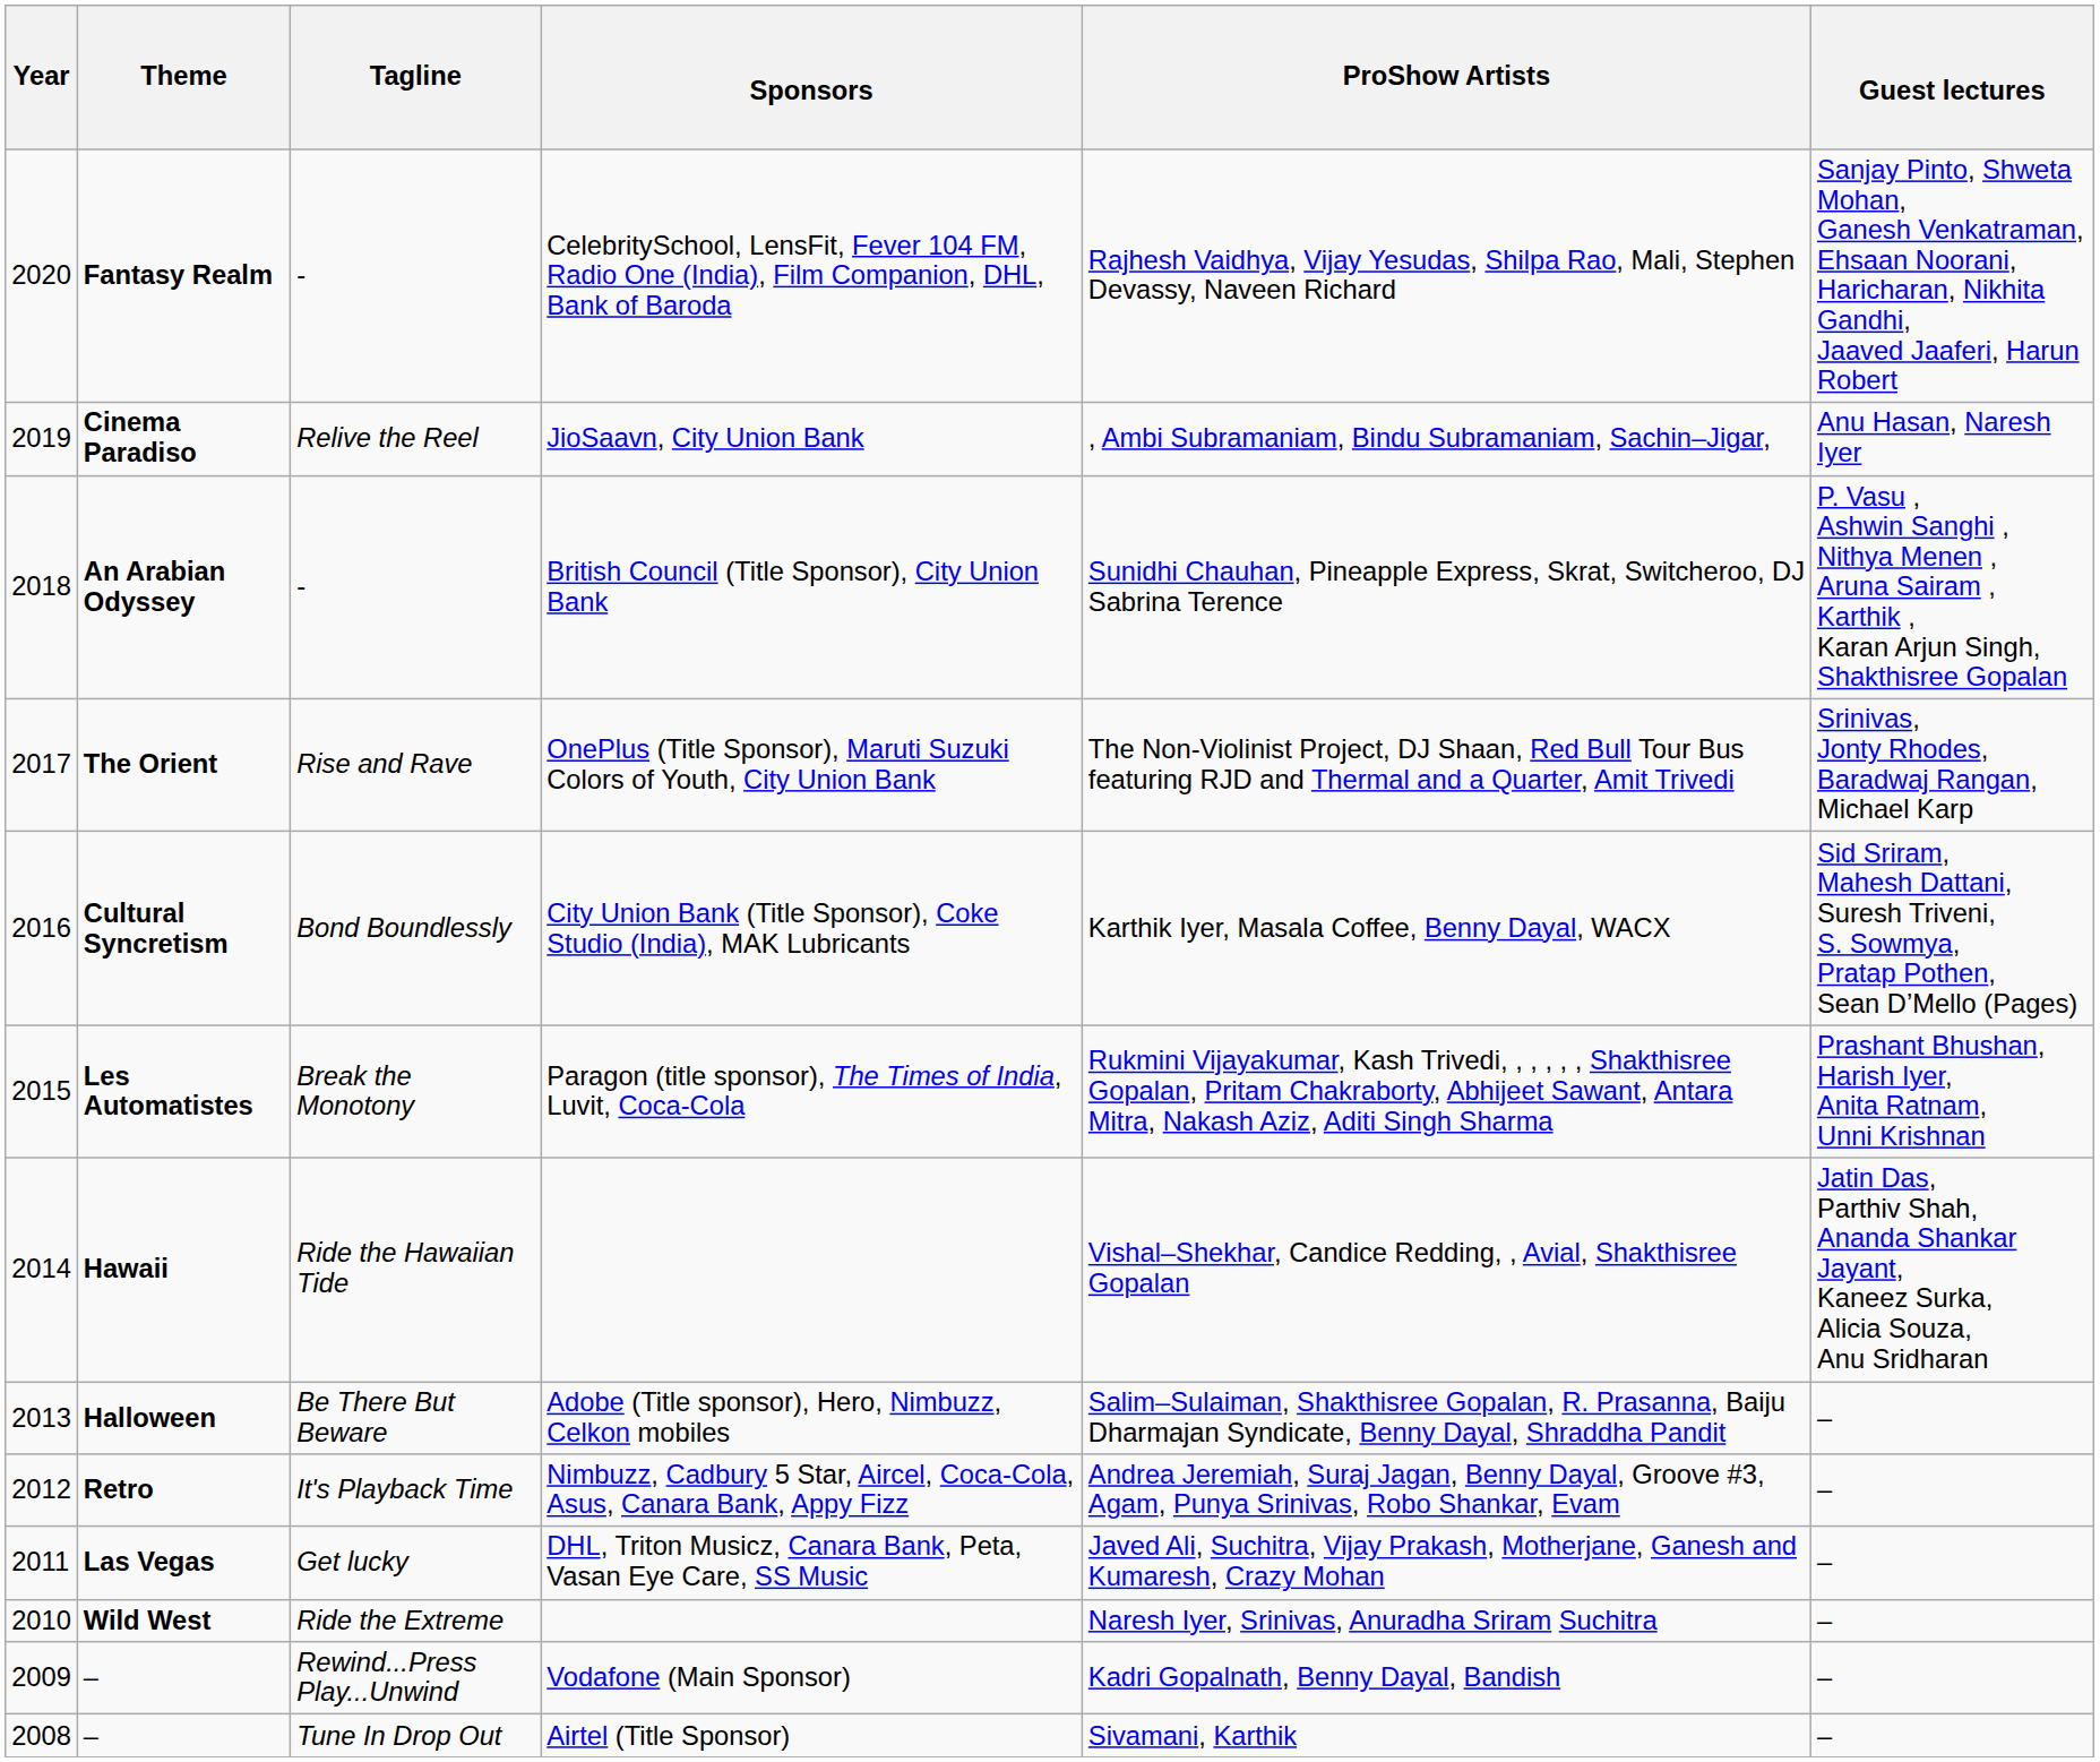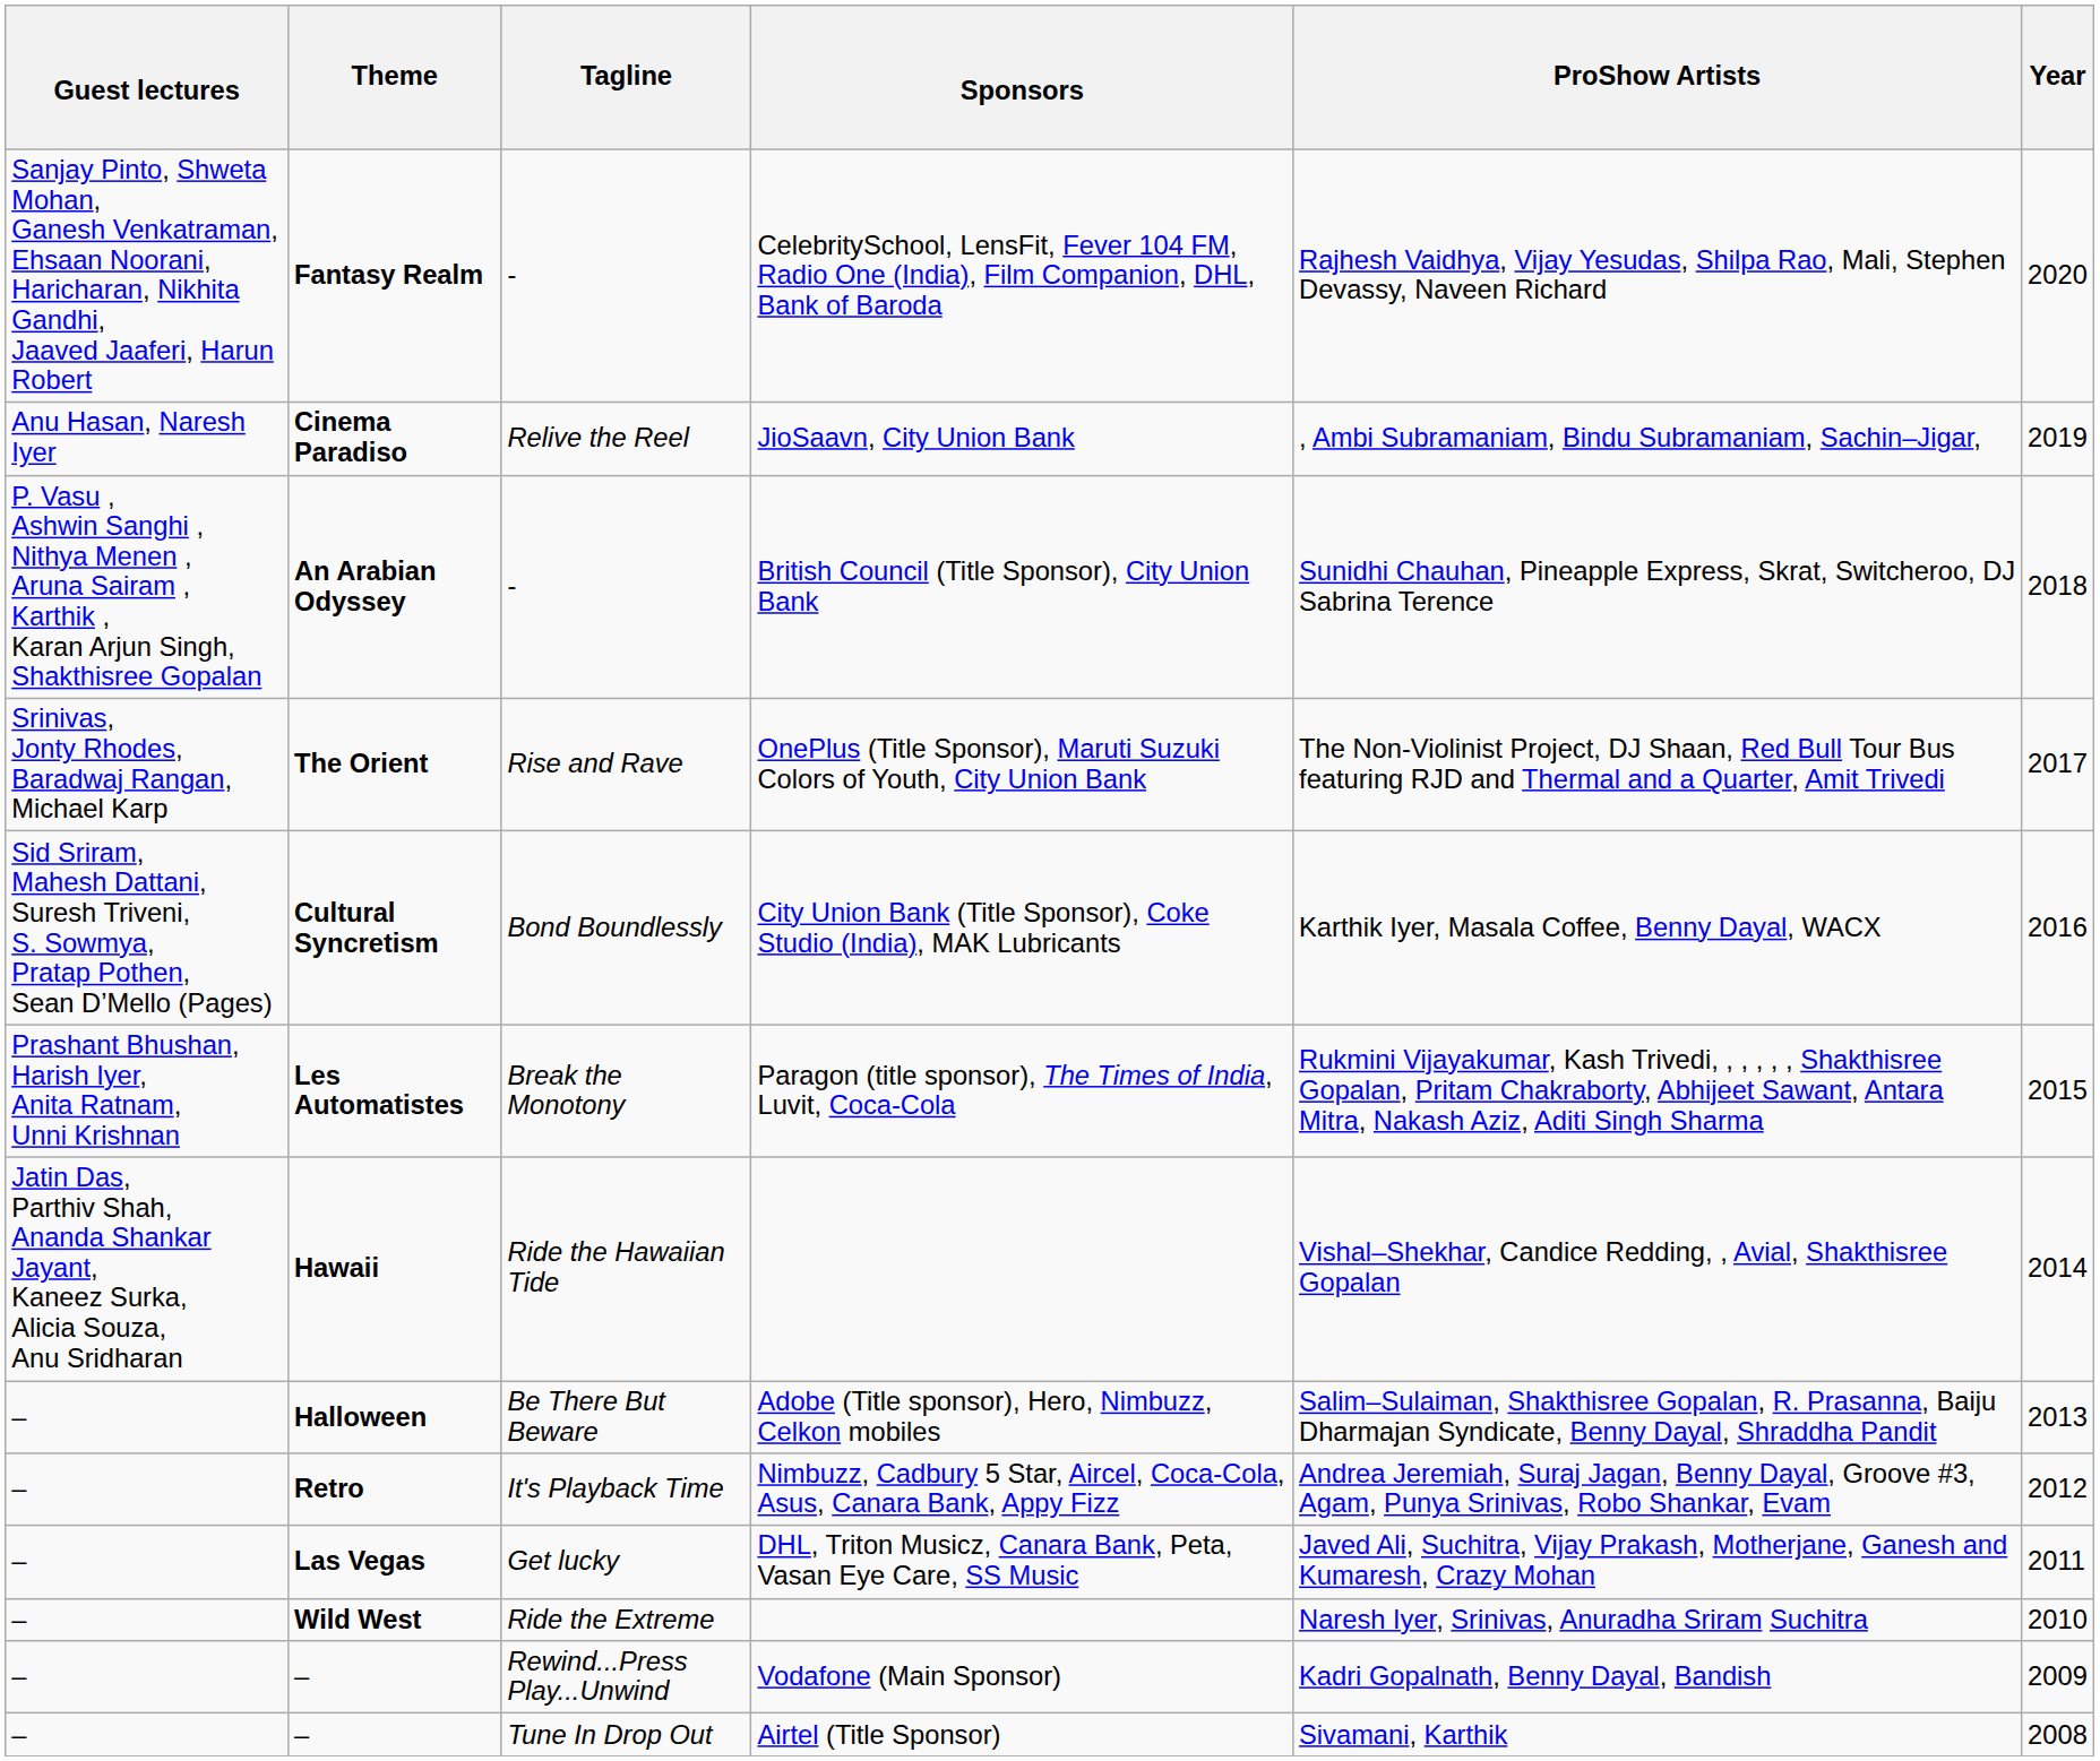columns swapped: Year <-> Guest lectures
